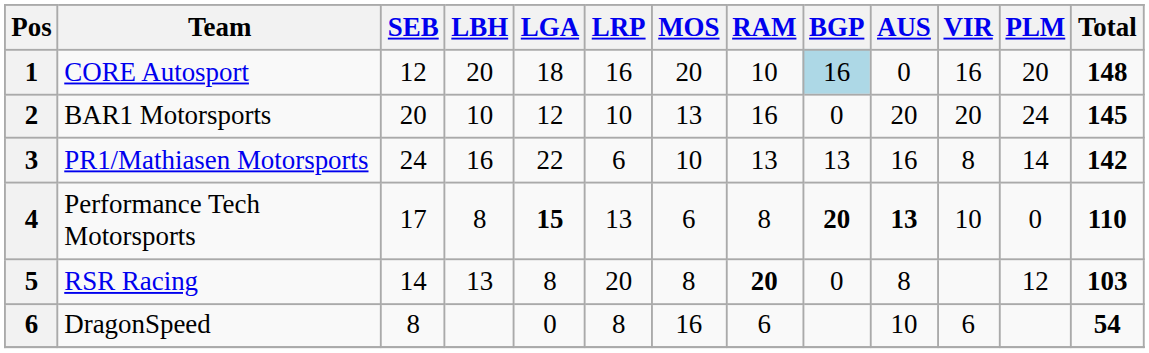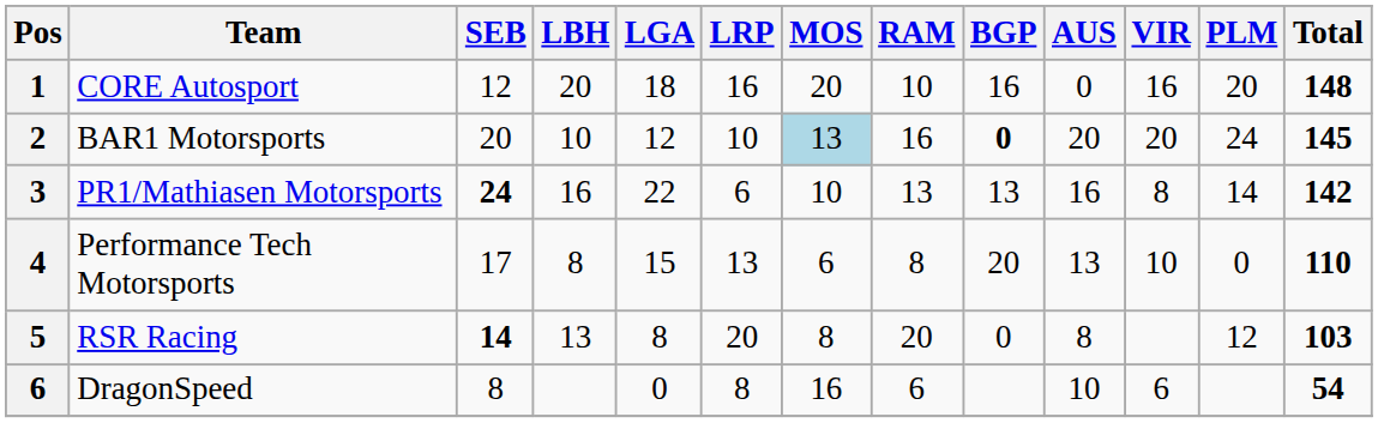CORE Autosport | BGP: lightblue background -> no background
BAR1 Motorsports | MOS: no background -> lightblue background
BAR1 Motorsports | BGP: normal -> bold
PR1/Mathiasen Motorsports | SEB: normal -> bold
Performance Tech Motorsports | LGA: bold -> normal
Performance Tech Motorsports | BGP: bold -> normal
Performance Tech Motorsports | AUS: bold -> normal
RSR Racing | SEB: normal -> bold
RSR Racing | RAM: bold -> normal
